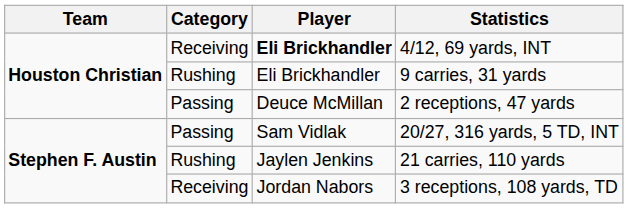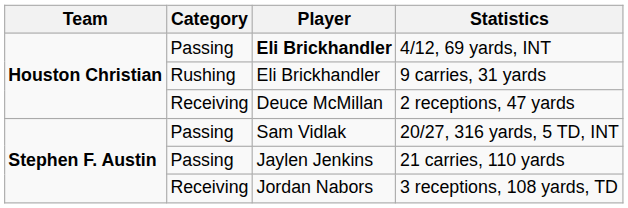4/12, 69 yards, INT | Category: Receiving -> Passing
2 receptions, 47 yards | Category: Passing -> Receiving
21 carries, 110 yards | Category: Rushing -> Passing
